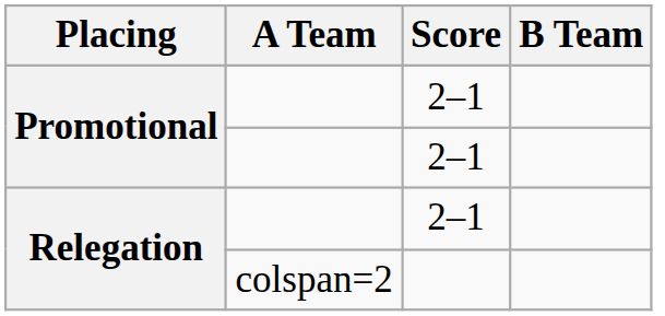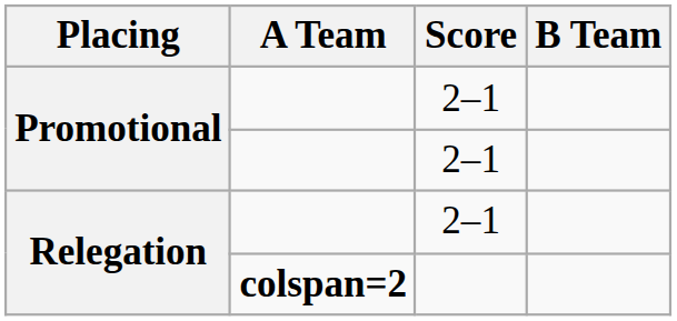Relegation / colspan=2 | A Team: normal -> bold
